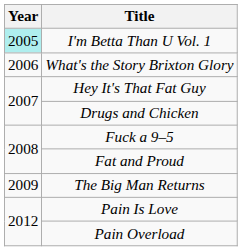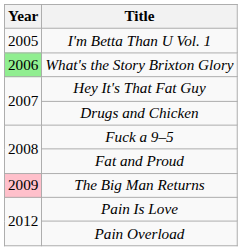I'm Betta Than U Vol. 1 | Year: paleturquoise background -> no background
What's the Story Brixton Glory | Year: no background -> lightgreen background
The Big Man Returns | Year: no background -> pink background
